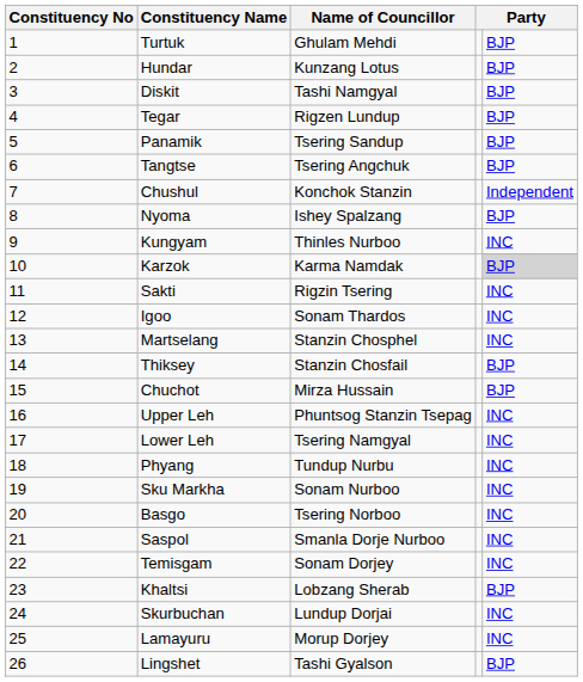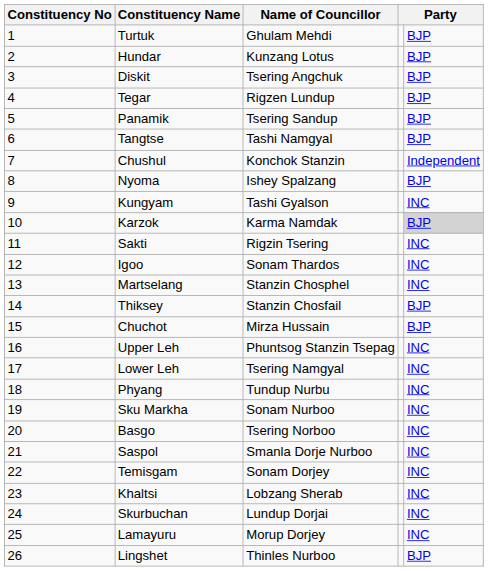Diskit | Name of Councillor: Tashi Namgyal -> Tsering Angchuk
Tangtse | Name of Councillor: Tsering Angchuk -> Tashi Namgyal
Kungyam | Name of Councillor: Thinles Nurboo -> Tashi Gyalson
Khaltsi | column 5: BJP -> INC
Lingshet | Name of Councillor: Tashi Gyalson -> Thinles Nurboo
